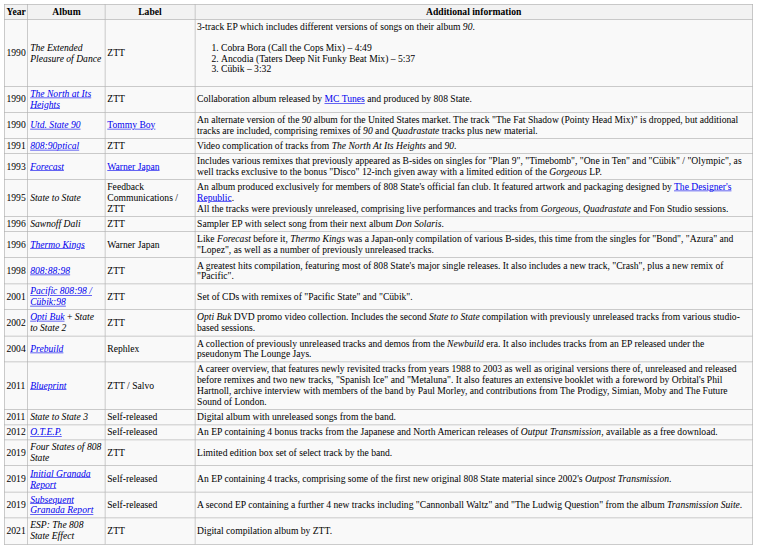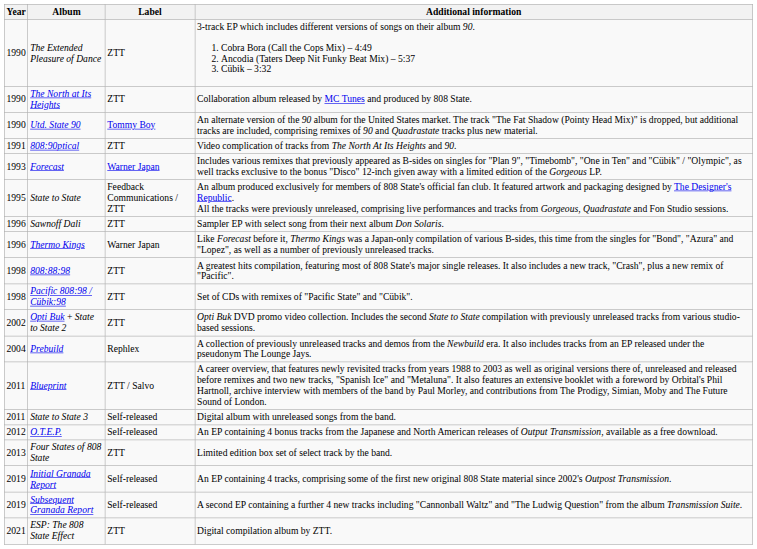Pacific 808:98 / Cübik:98 | Year: 2001 -> 1998
Four States of 808 State | Year: 2019 -> 2013
